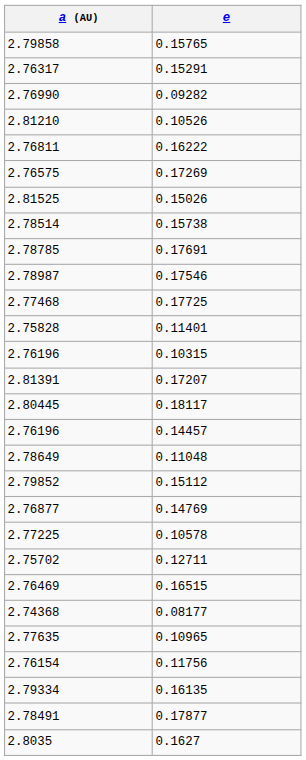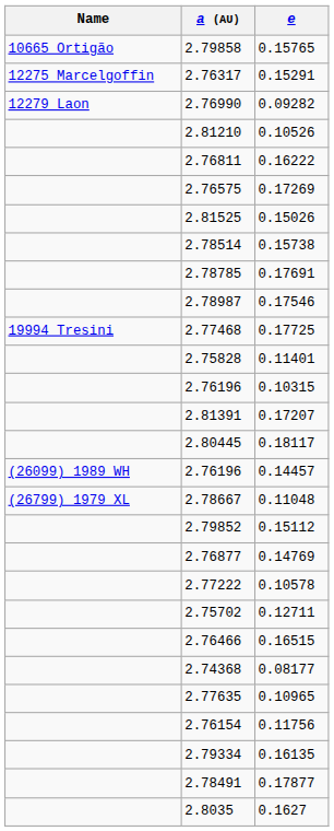+ column: Name | 10665 Ortigão | 12275 Marcelgoffin | 12279 Laon | 19994 Tresini | (26099) 1989 WH | (26799) 1979 XL
0.11048 | a (AU): 2.78649 -> 2.78667
0.10578 | a (AU): 2.77225 -> 2.77222
0.16515 | a (AU): 2.76469 -> 2.76466
